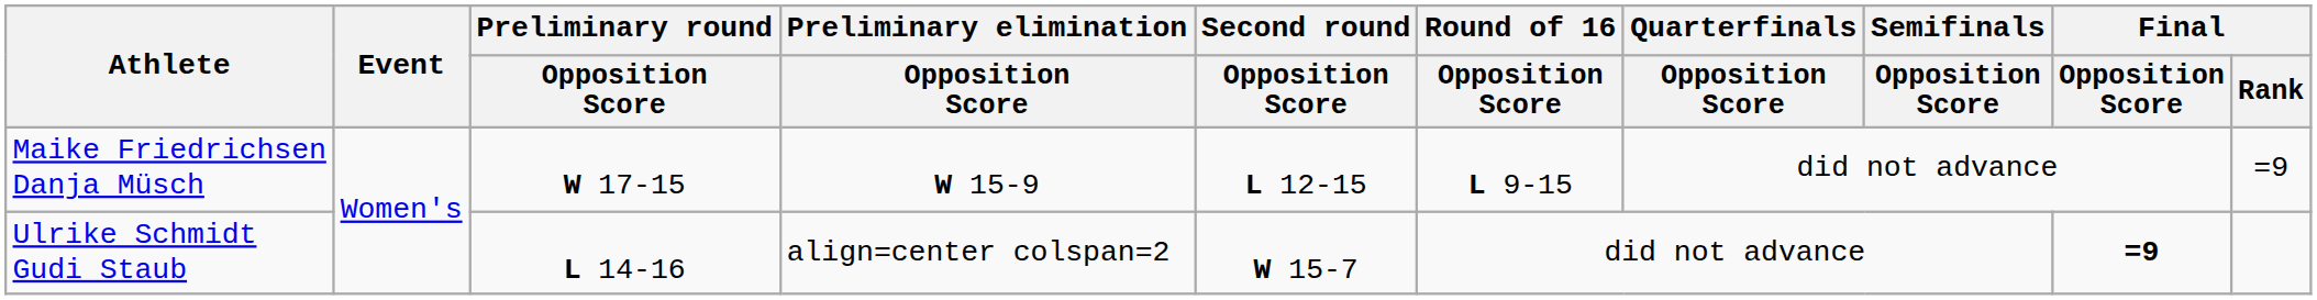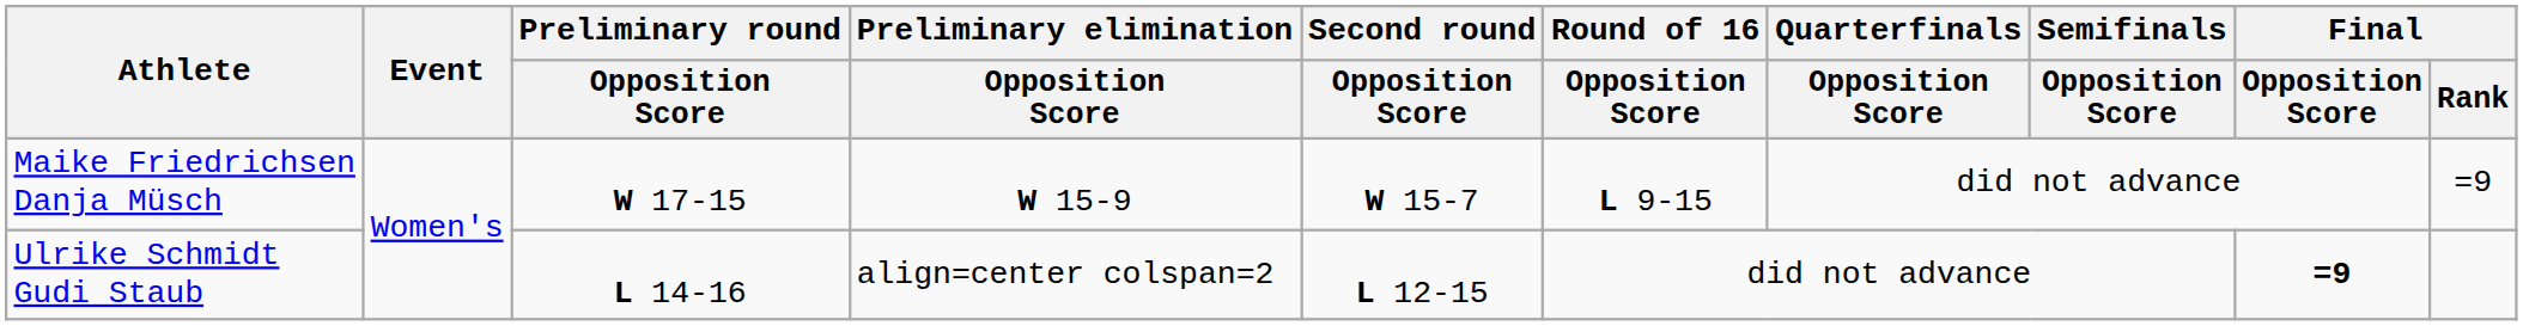Maike Friedrichsen Danja Müsch | Second round / Opposition Score: L 12-15 -> W 15-7
Ulrike Schmidt Gudi Staub | Second round / Opposition Score: W 15-7 -> L 12-15
